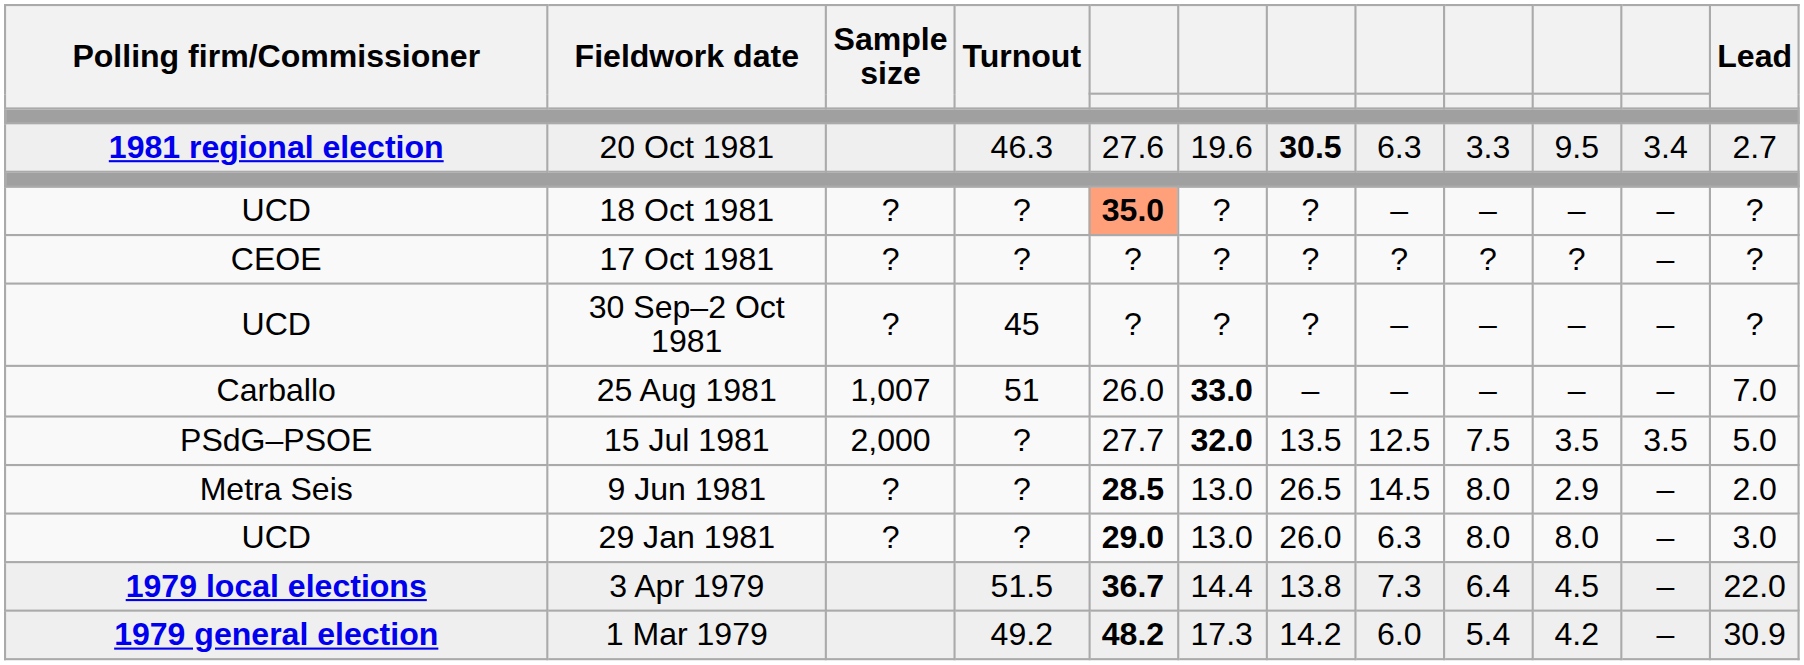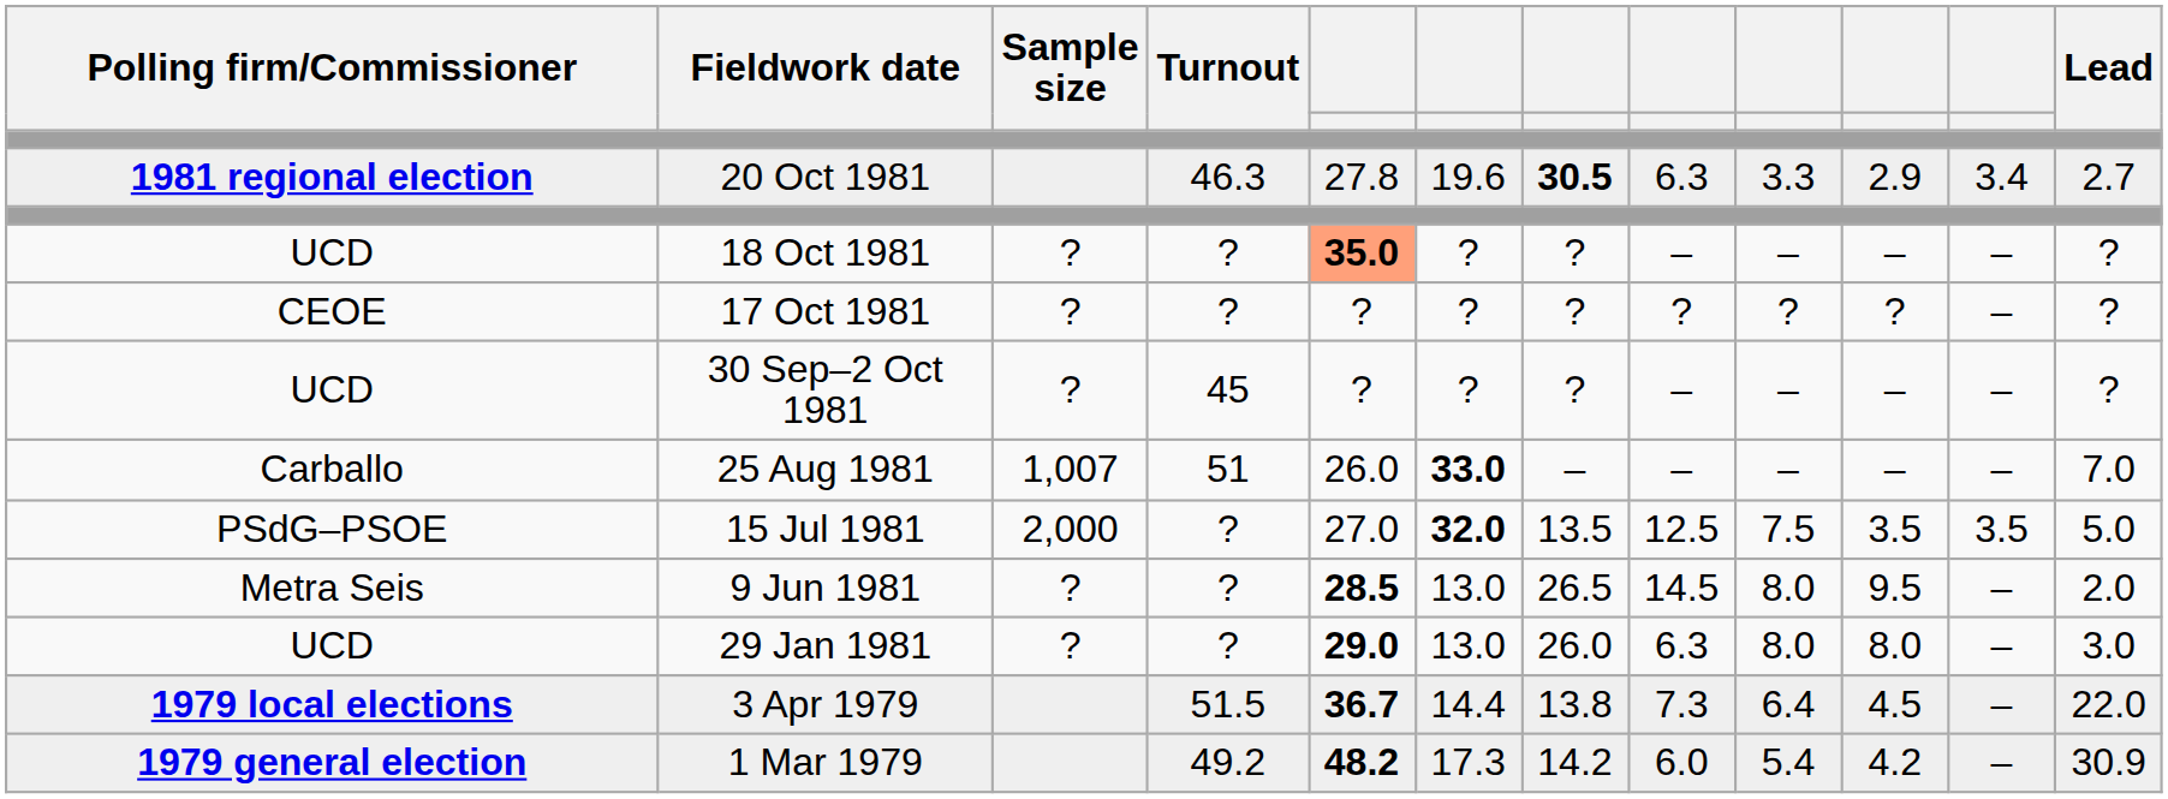20 Oct 1981 | column 5: 27.6 -> 27.8
20 Oct 1981 | column 10: 9.5 -> 2.9
15 Jul 1981 | column 5: 27.7 -> 27.0
9 Jun 1981 | column 10: 2.9 -> 9.5
